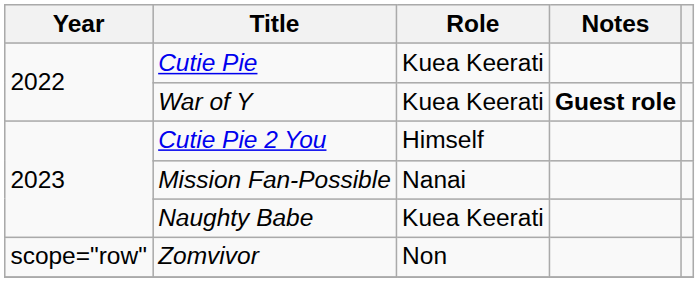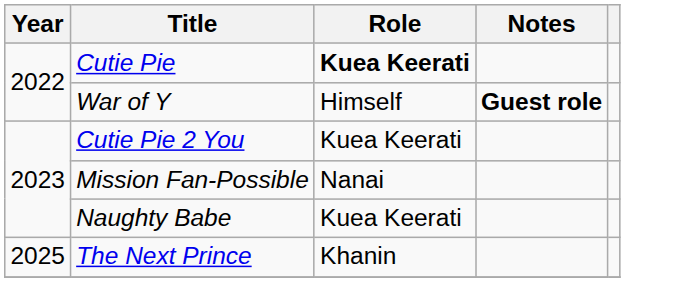Cutie Pie | Role: normal -> bold
War of Y | Role: Kuea Keerati -> Himself
Cutie Pie 2 You | Role: Himself -> Kuea Keerati
+ row: 2025 | The Next Prince | Khanin
- row: scope="row" | Zomvivor | Non
